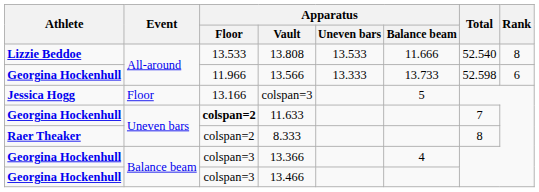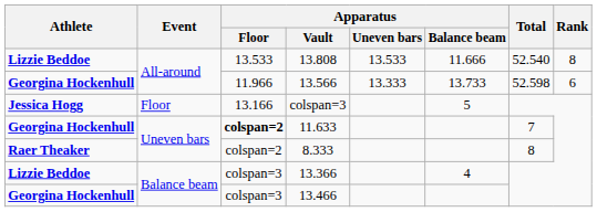13.366 | Athlete: Georgina Hockenhull -> Lizzie Beddoe
